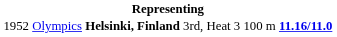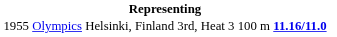Olympics | column 1: 1952 -> 1955
Olympics | column 3: bold -> normal
